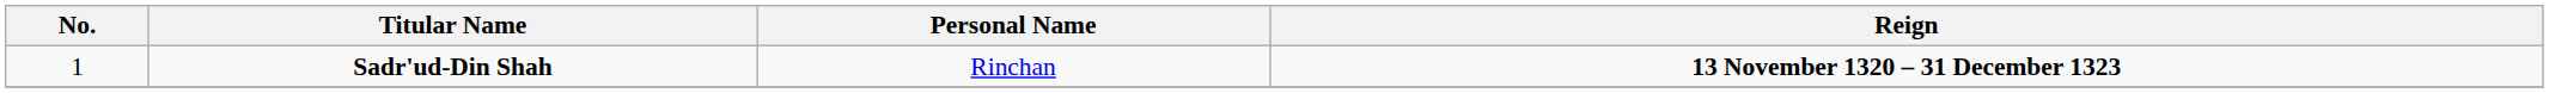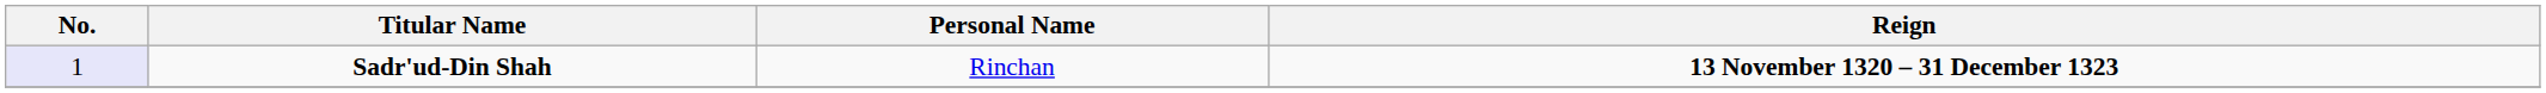Sadr'ud-Din Shah | No.: no background -> lavender background
